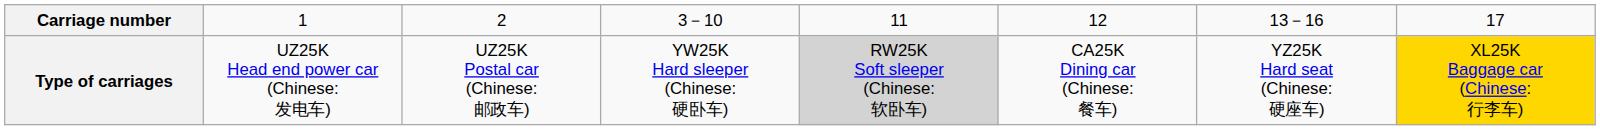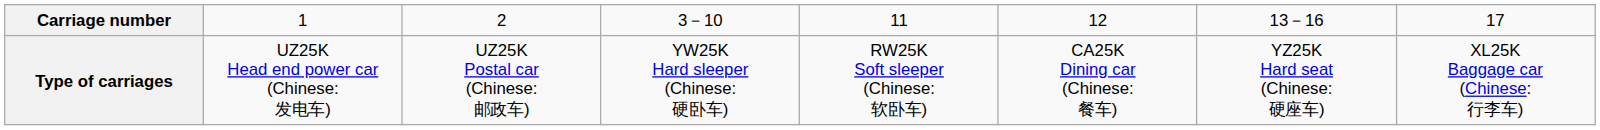Type of carriages | column 5: lightgrey background -> no background
Type of carriages | column 8: gold background -> no background
